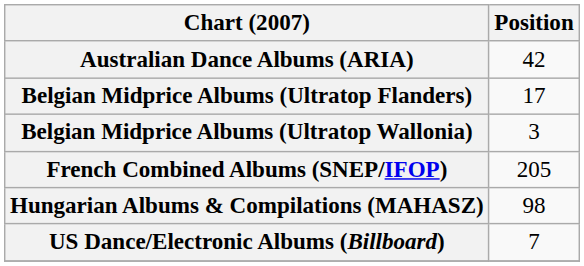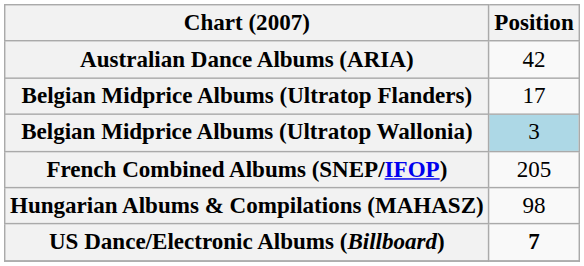Belgian Midprice Albums (Ultratop Wallonia) | Position: no background -> lightblue background
US Dance/Electronic Albums (Billboard) | Position: normal -> bold
